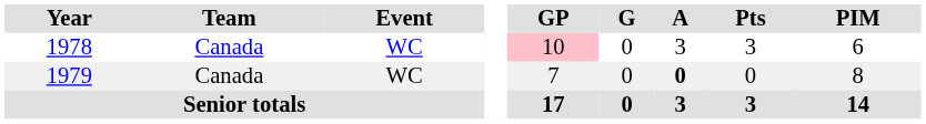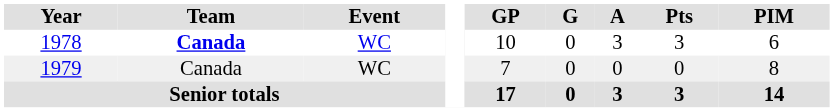1978 | Team: normal -> bold
1978 | GP: pink background -> no background
1979 | A: bold -> normal
